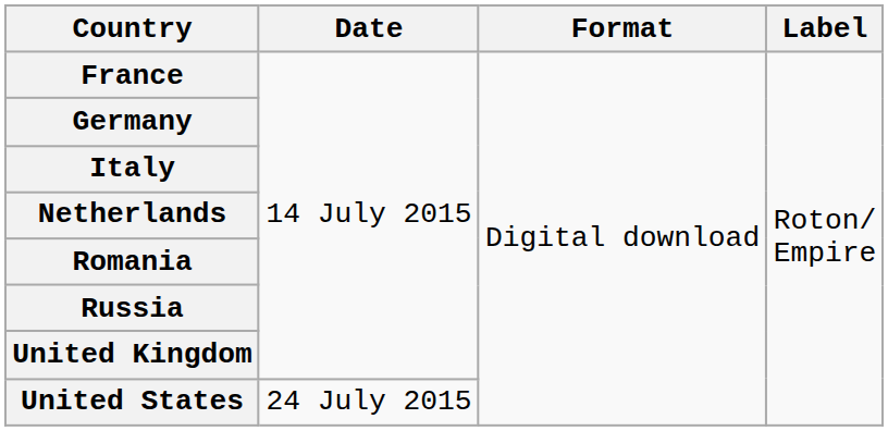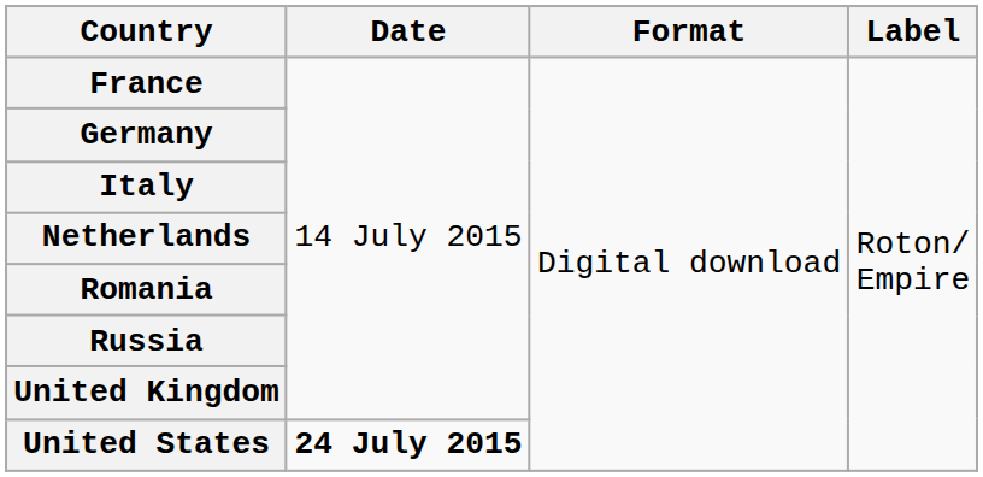United States | Date: normal -> bold
